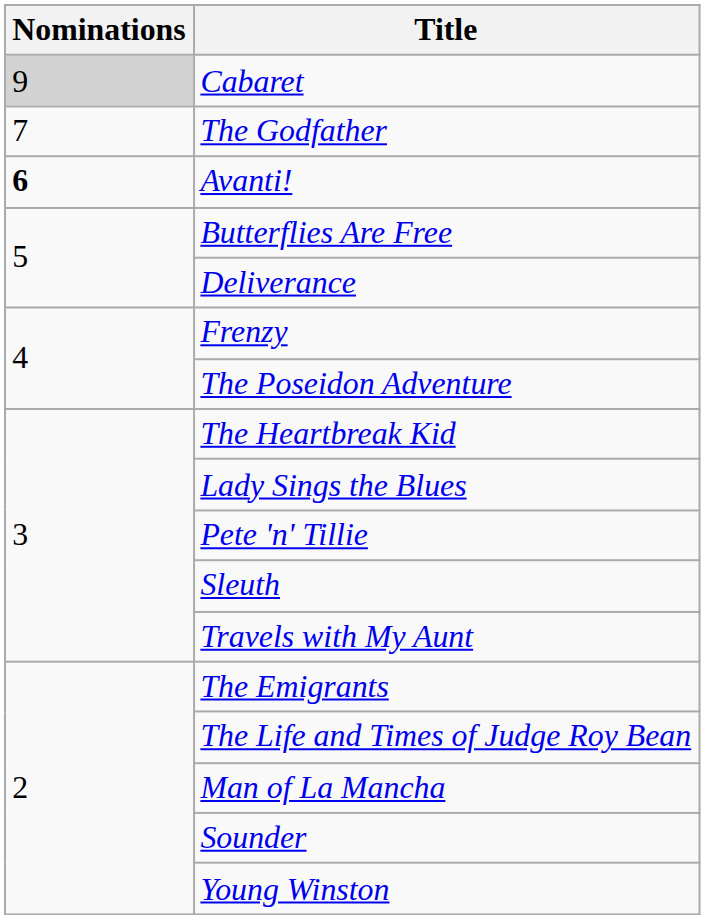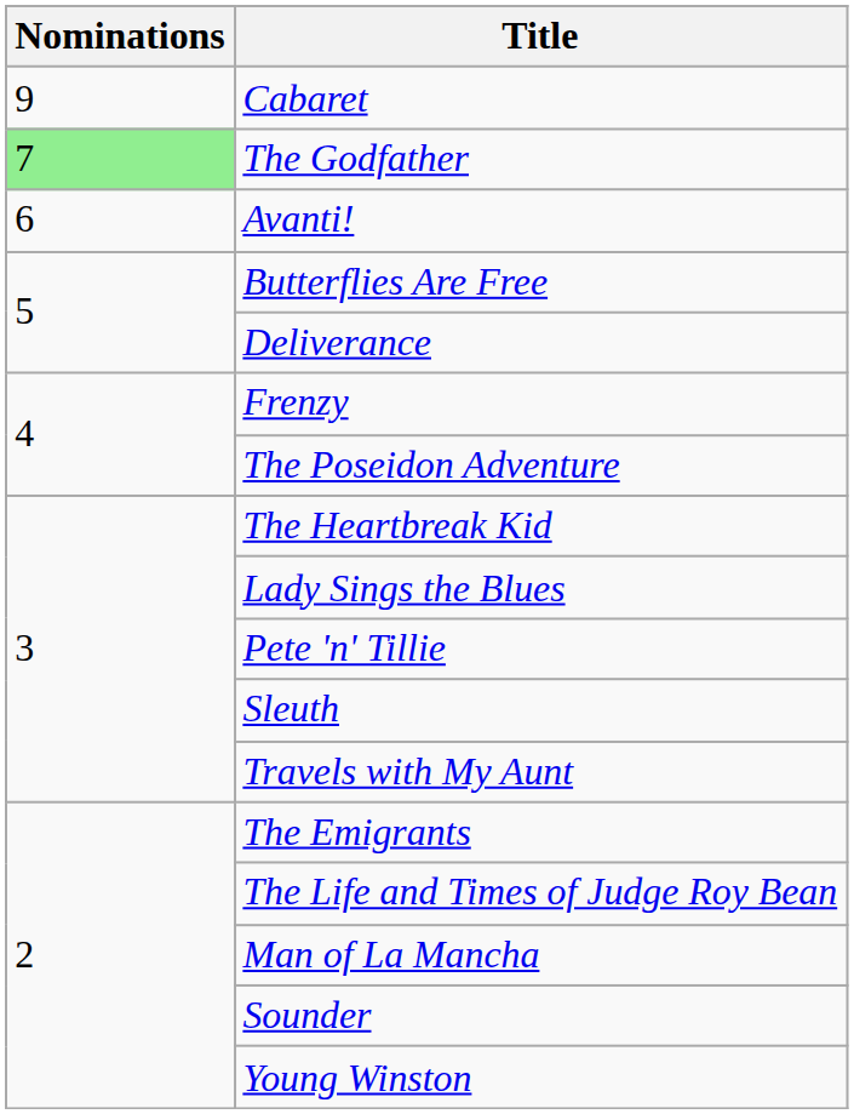Cabaret | Nominations: lightgrey background -> no background
The Godfather | Nominations: no background -> lightgreen background
Avanti! | Nominations: bold -> normal
